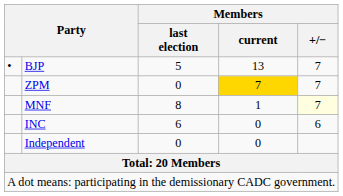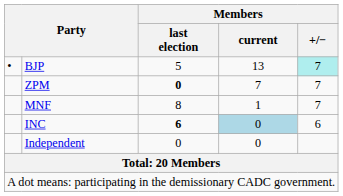BJP | Members / +/−: no background -> paleturquoise background
ZPM | Members / last election: normal -> bold
ZPM | Members / current: gold background -> no background
MNF | Members / +/−: lightyellow background -> no background
INC | Members / last election: normal -> bold
INC | Members / current: no background -> lightblue background
